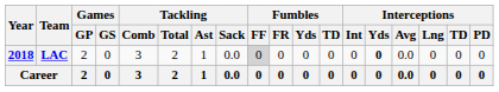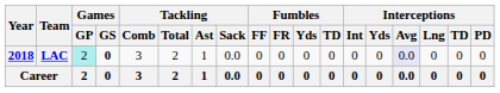LAC | Games / GP: no background -> paleturquoise background
LAC | Games / GS: normal -> bold
LAC | Fumbles / FF: lightgrey background -> no background
LAC | Interceptions / Yds: bold -> normal
LAC | Interceptions / Avg: no background -> lavender background
